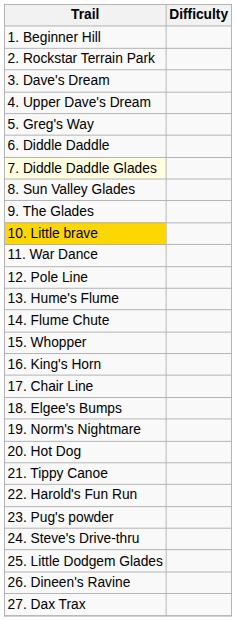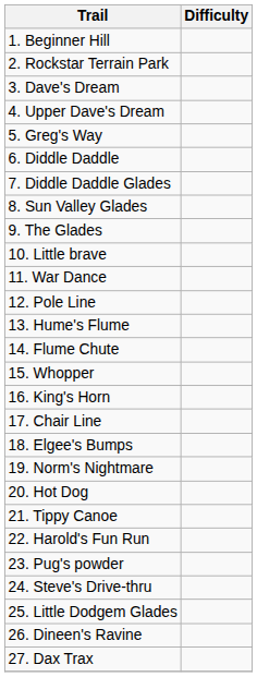7. Diddle Daddle Glades | Trail: lightyellow background -> no background
10. Little brave | Trail: gold background -> no background
